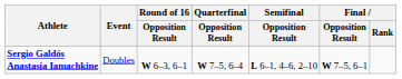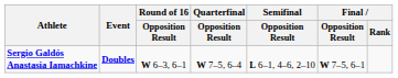Sergio Galdós Anastasia Iamachkine | Event: normal -> bold
